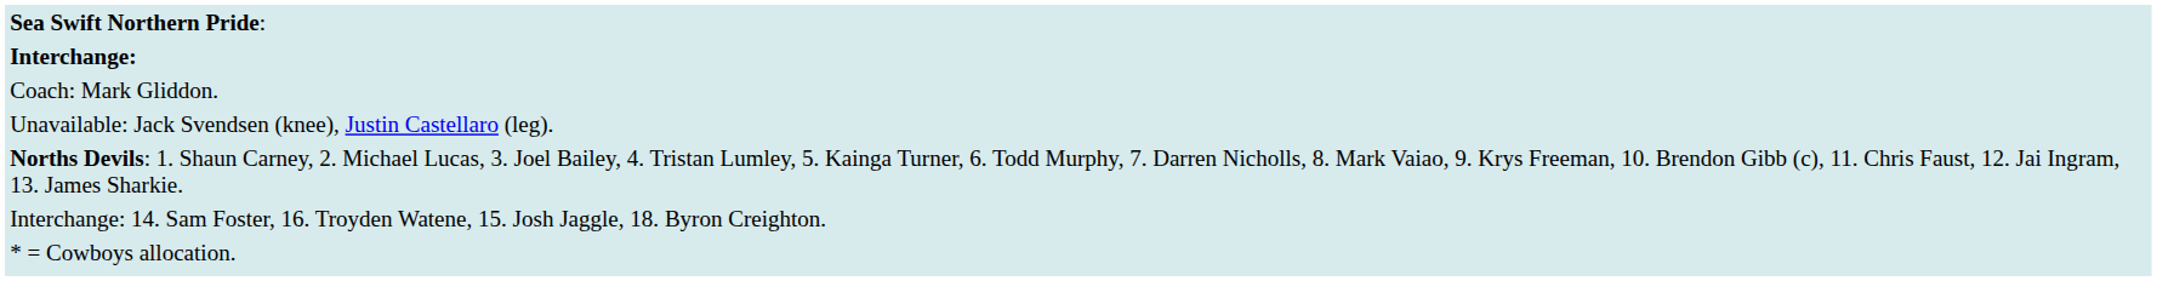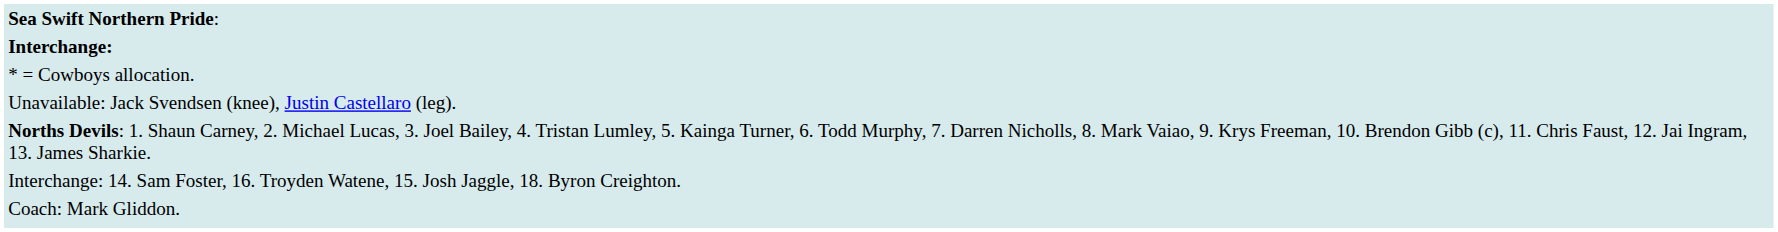row 3 | column 1: Coach: Mark Gliddon. -> * = Cowboys allocation.
row 7 | column 1: * = Cowboys allocation. -> Coach: Mark Gliddon.
